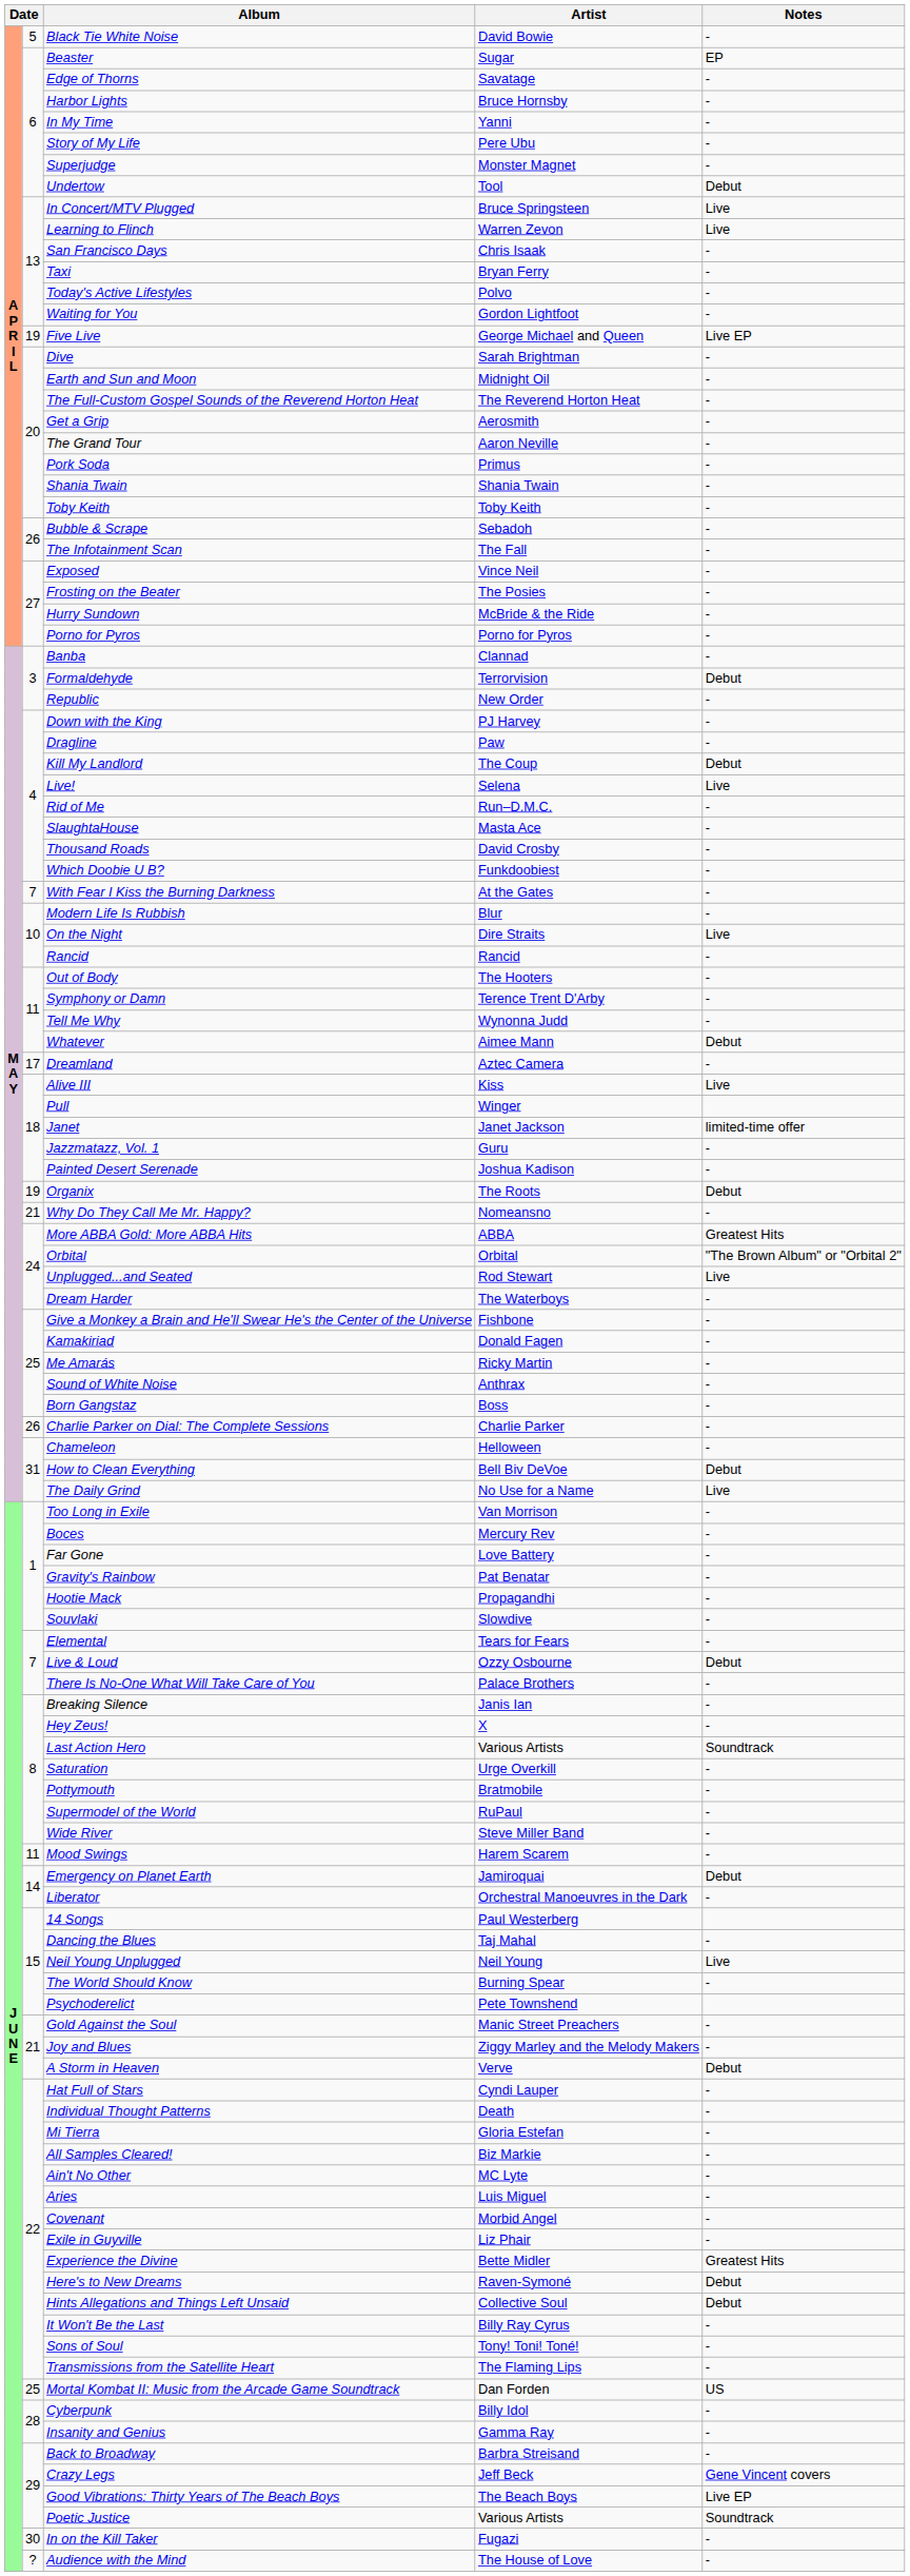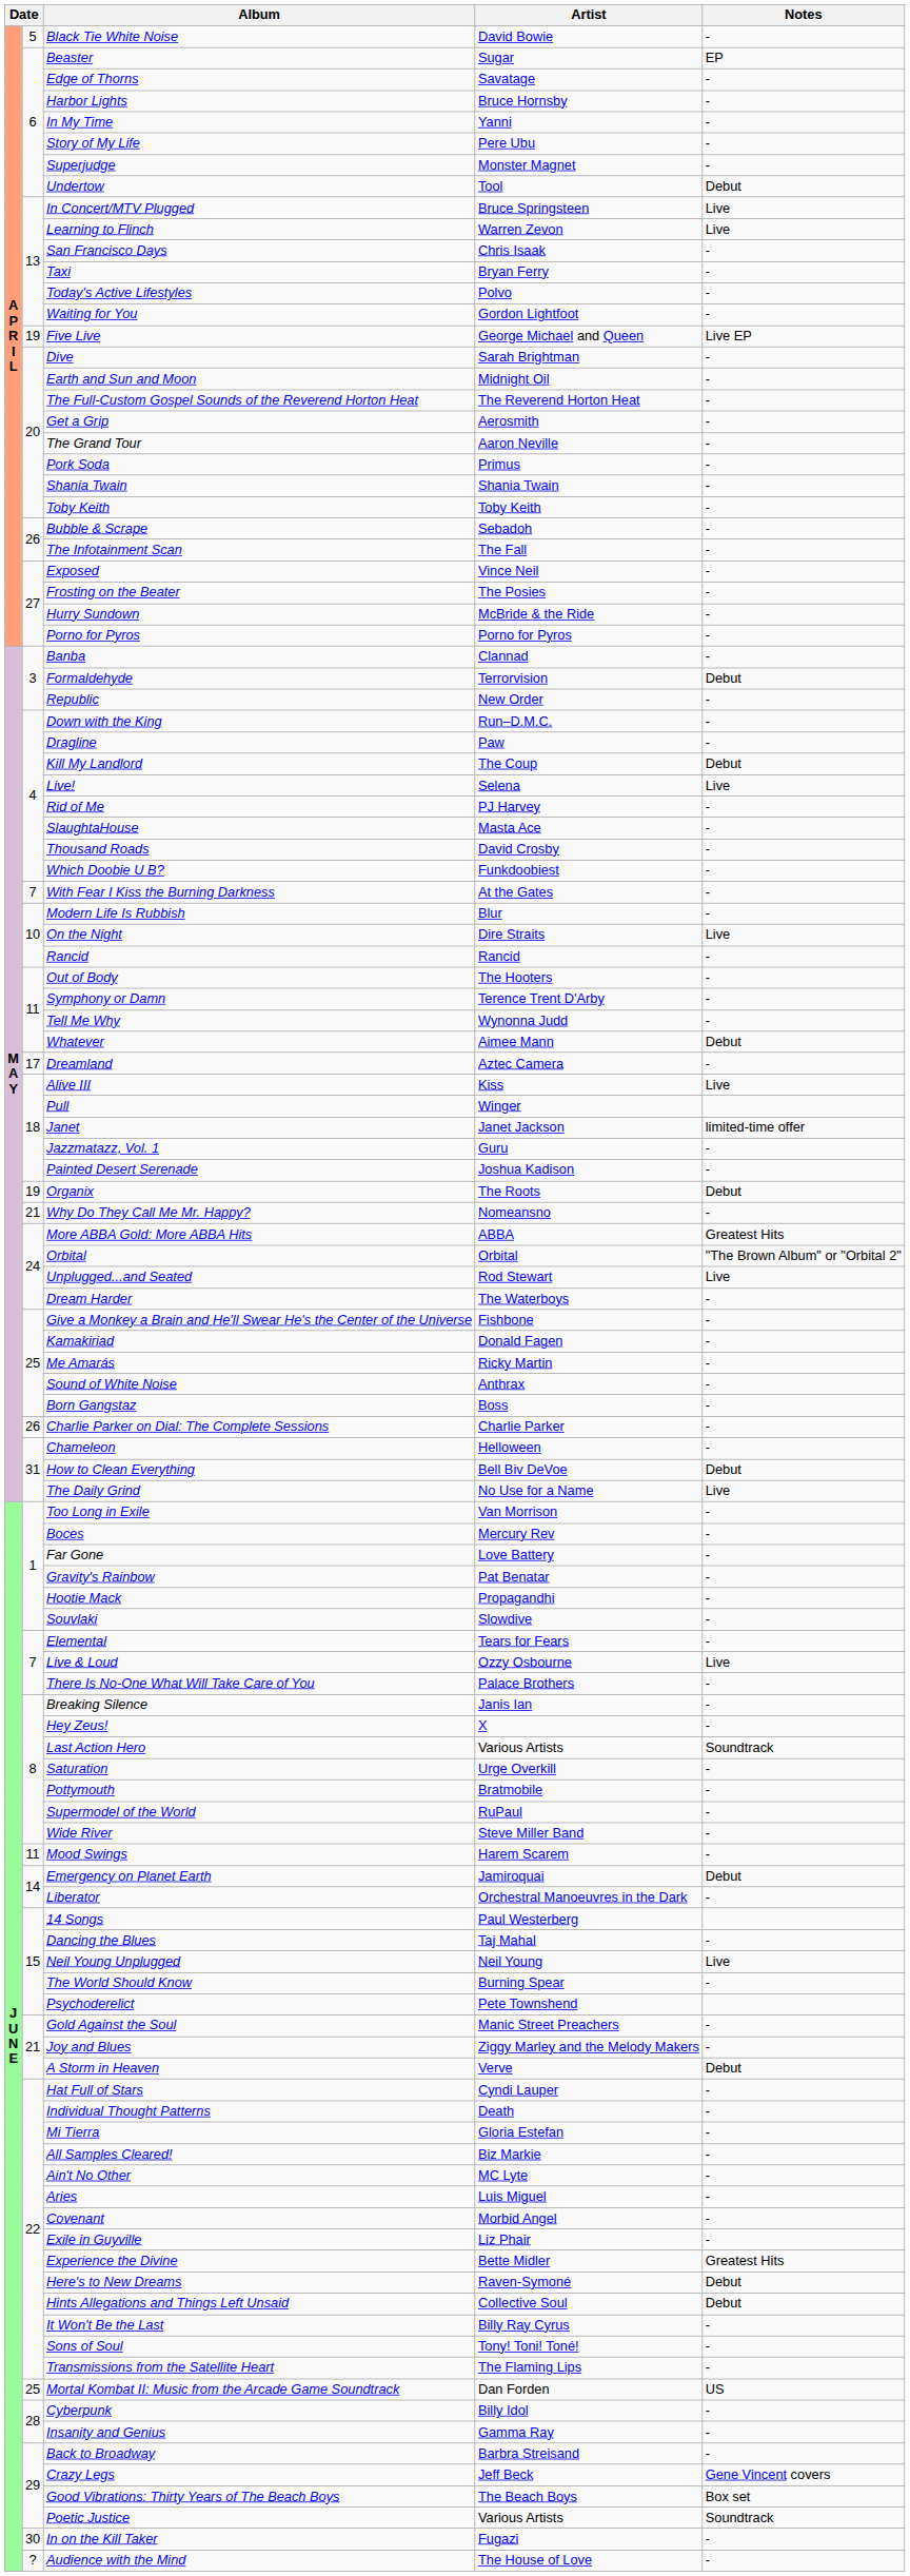Down with the King | Artist: PJ Harvey -> Run–D.M.C.
Rid of Me | Artist: Run–D.M.C. -> PJ Harvey
Live & Loud | Notes: Debut -> Live
Good Vibrations: Thirty Years of The Beach Boys | Notes: Live EP -> Box set
